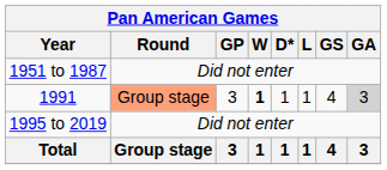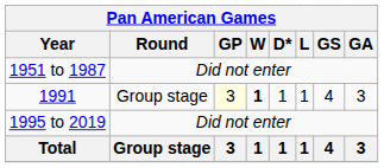1991 | Round: lightsalmon background -> no background
1991 | GP: no background -> lightyellow background
1991 | GA: lightgrey background -> no background
